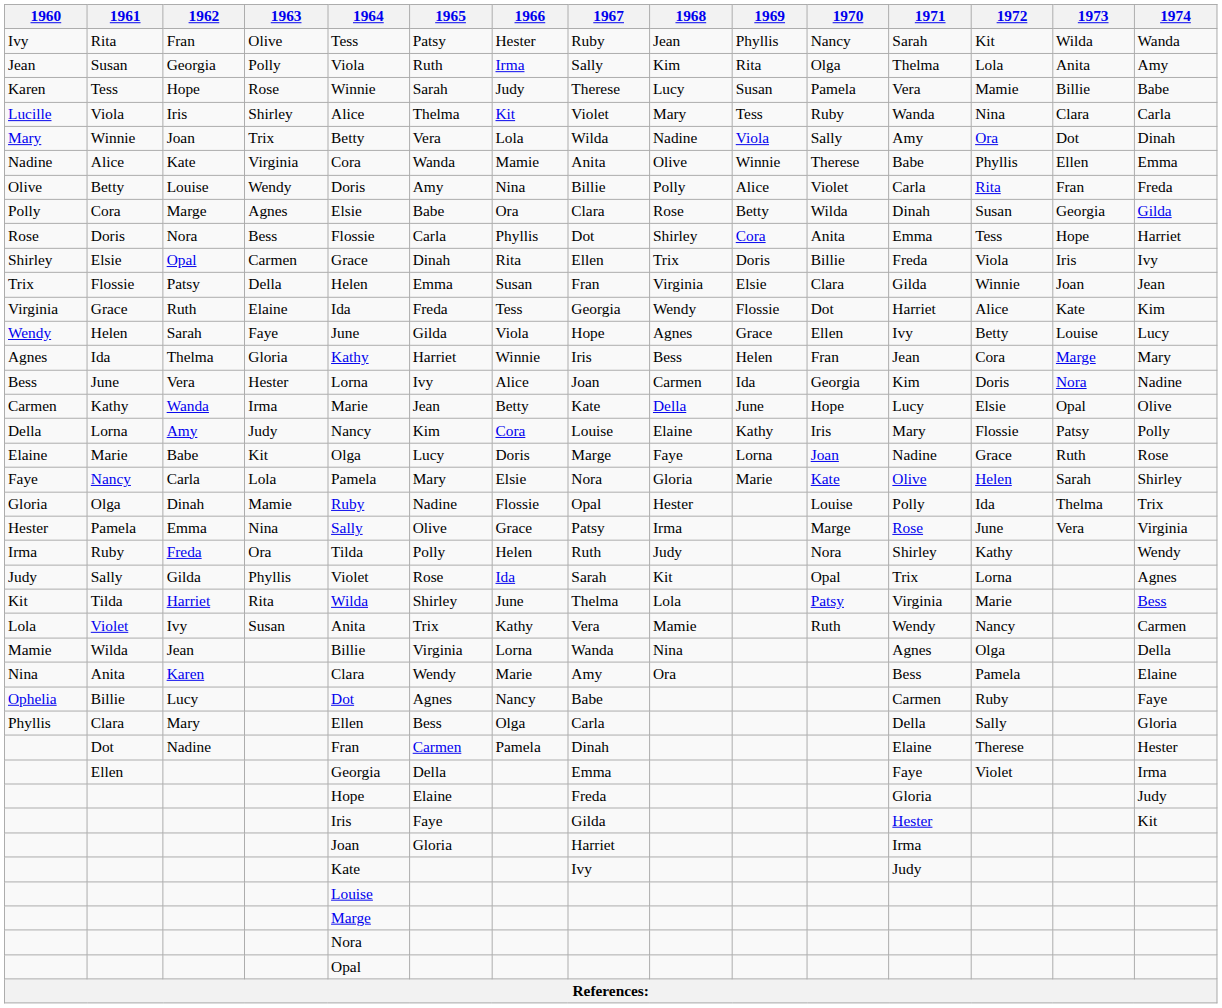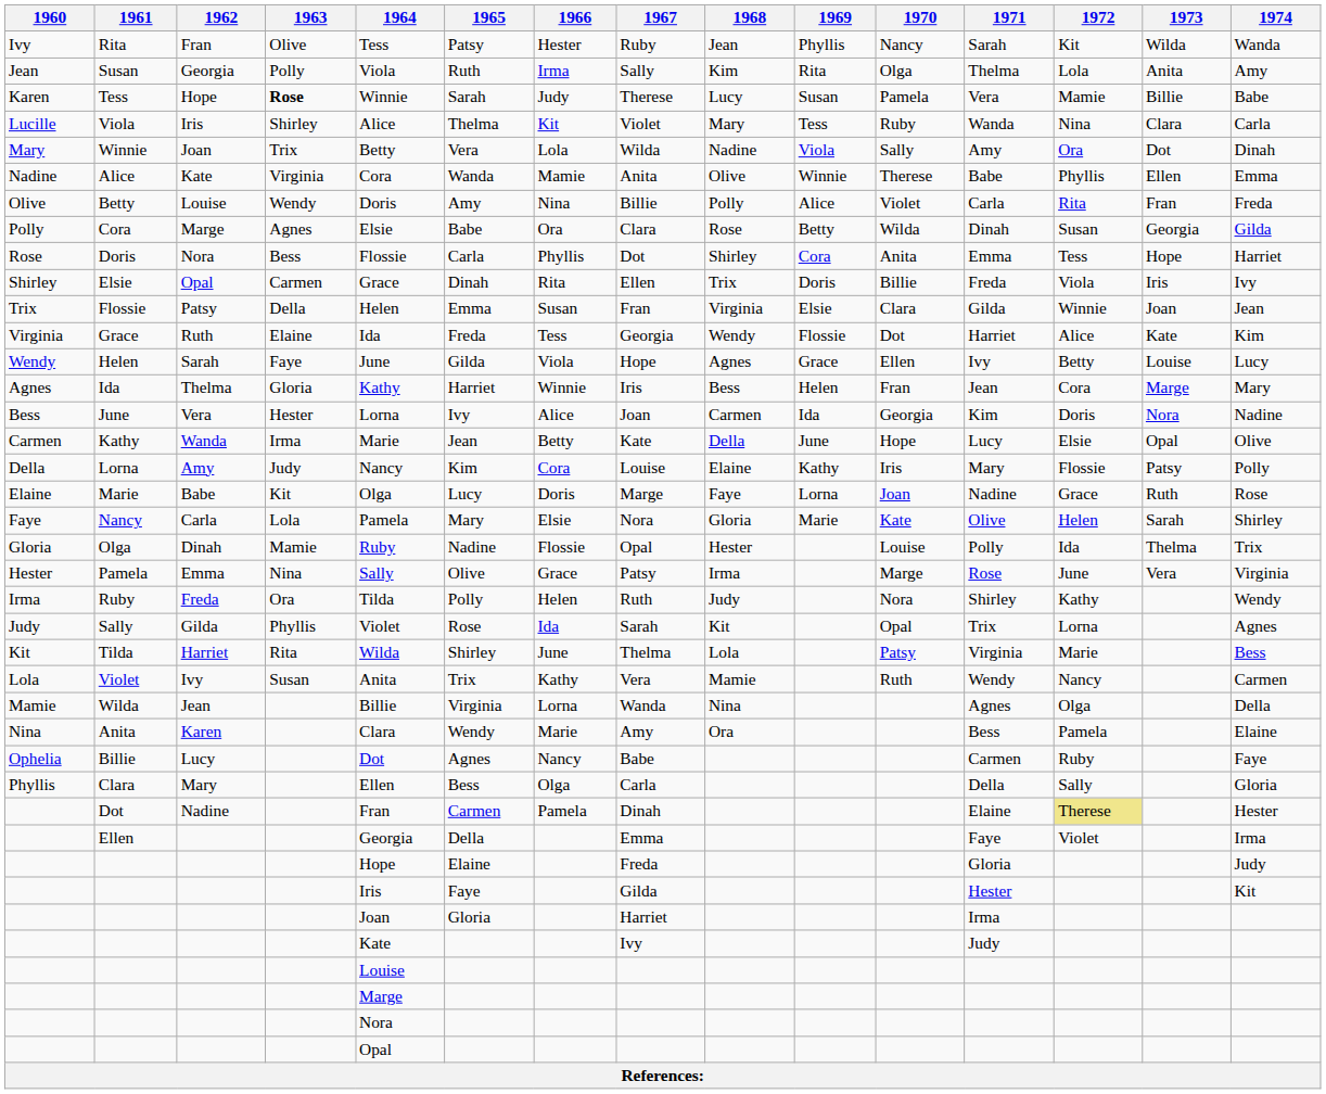row 4 | 1963: normal -> bold
row 31 | 1972: no background -> khaki background
